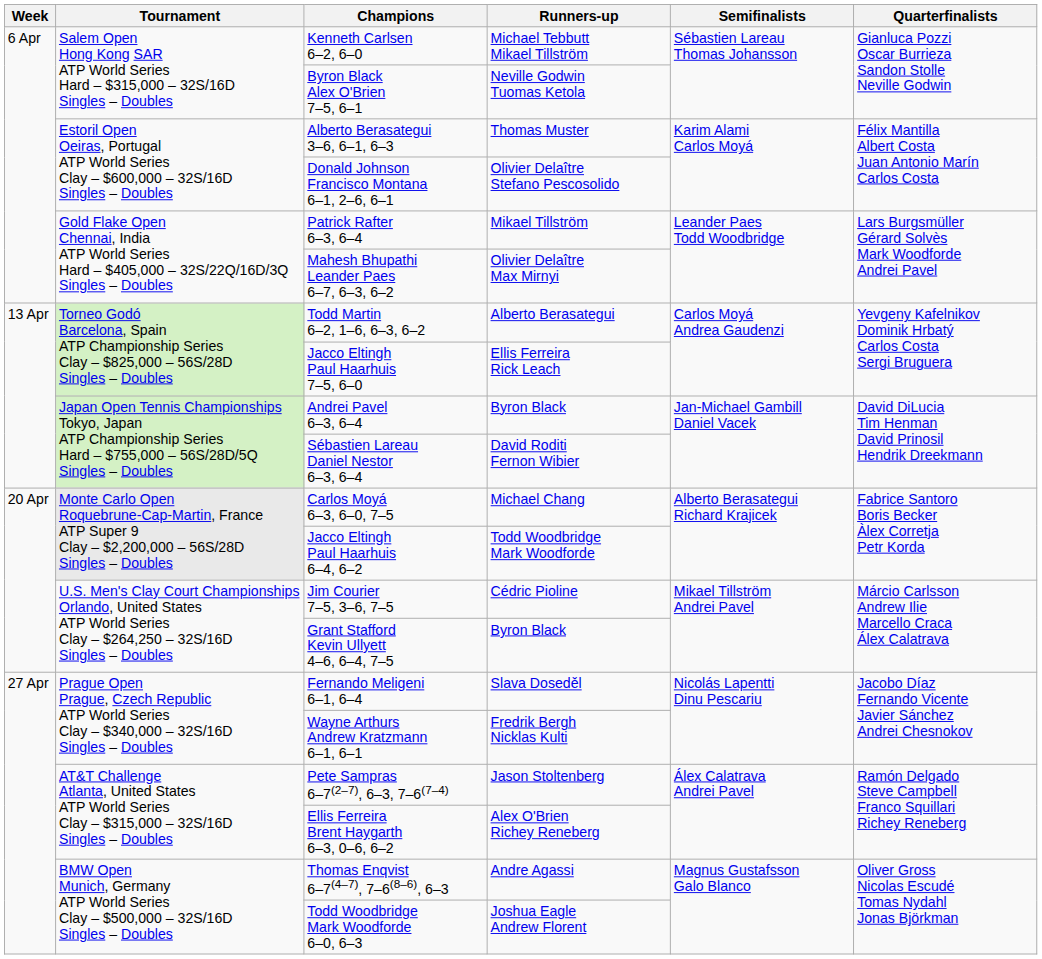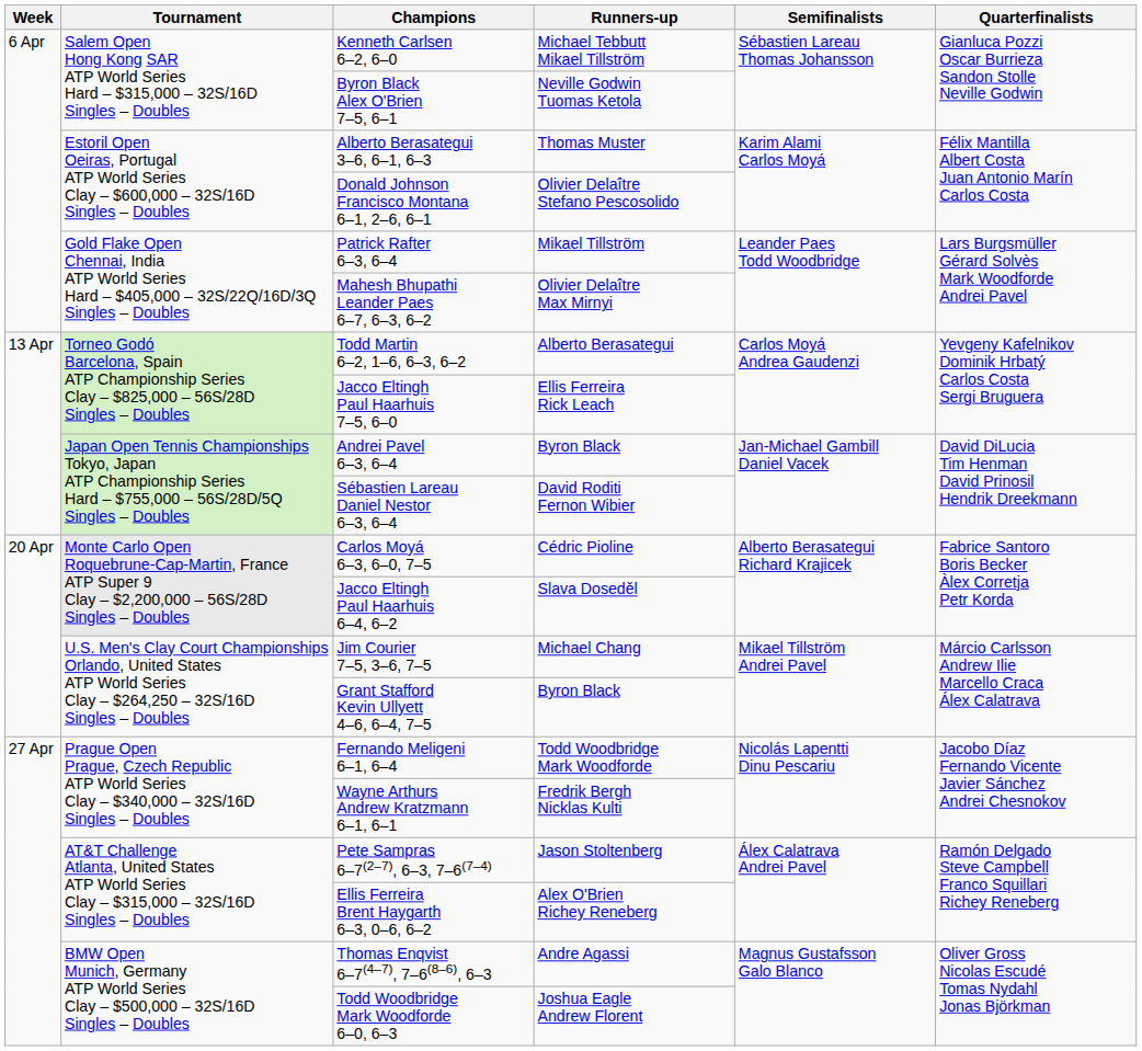Carlos Moyá 6–3, 6–0, 7–5 | Runners-up: Michael Chang -> Cédric Pioline
Jacco Eltingh Paul Haarhuis 6–4, 6–2 | Runners-up: Todd Woodbridge Mark Woodforde -> Slava Doseděl
Jim Courier 7–5, 3–6, 7–5 | Runners-up: Cédric Pioline -> Michael Chang
Fernando Meligeni 6–1, 6–4 | Runners-up: Slava Doseděl -> Todd Woodbridge Mark Woodforde
